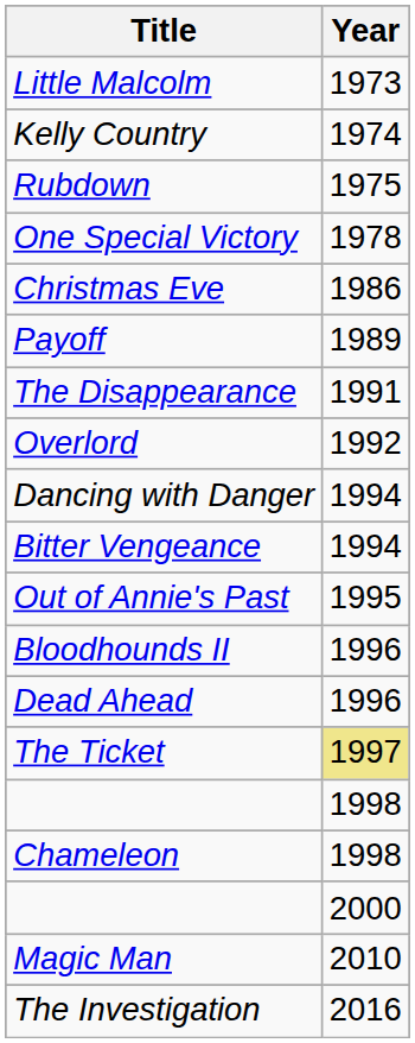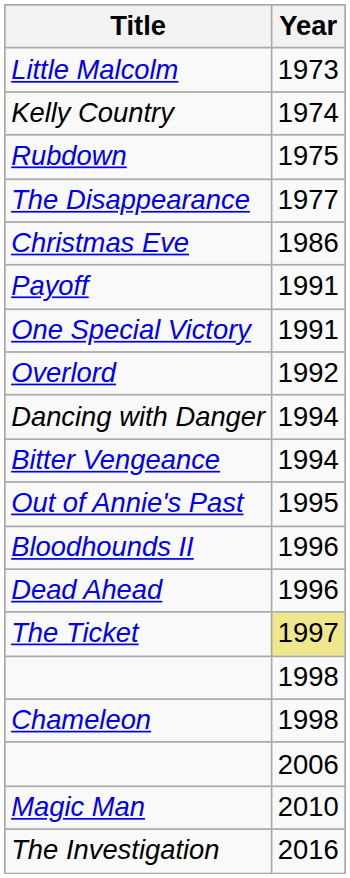row 5 | Title: One Special Victory -> The Disappearance
row 5 | Year: 1978 -> 1977
row 7 | Year: 1989 -> 1991
row 8 | Title: The Disappearance -> One Special Victory
row 18 | Year: 2000 -> 2006
